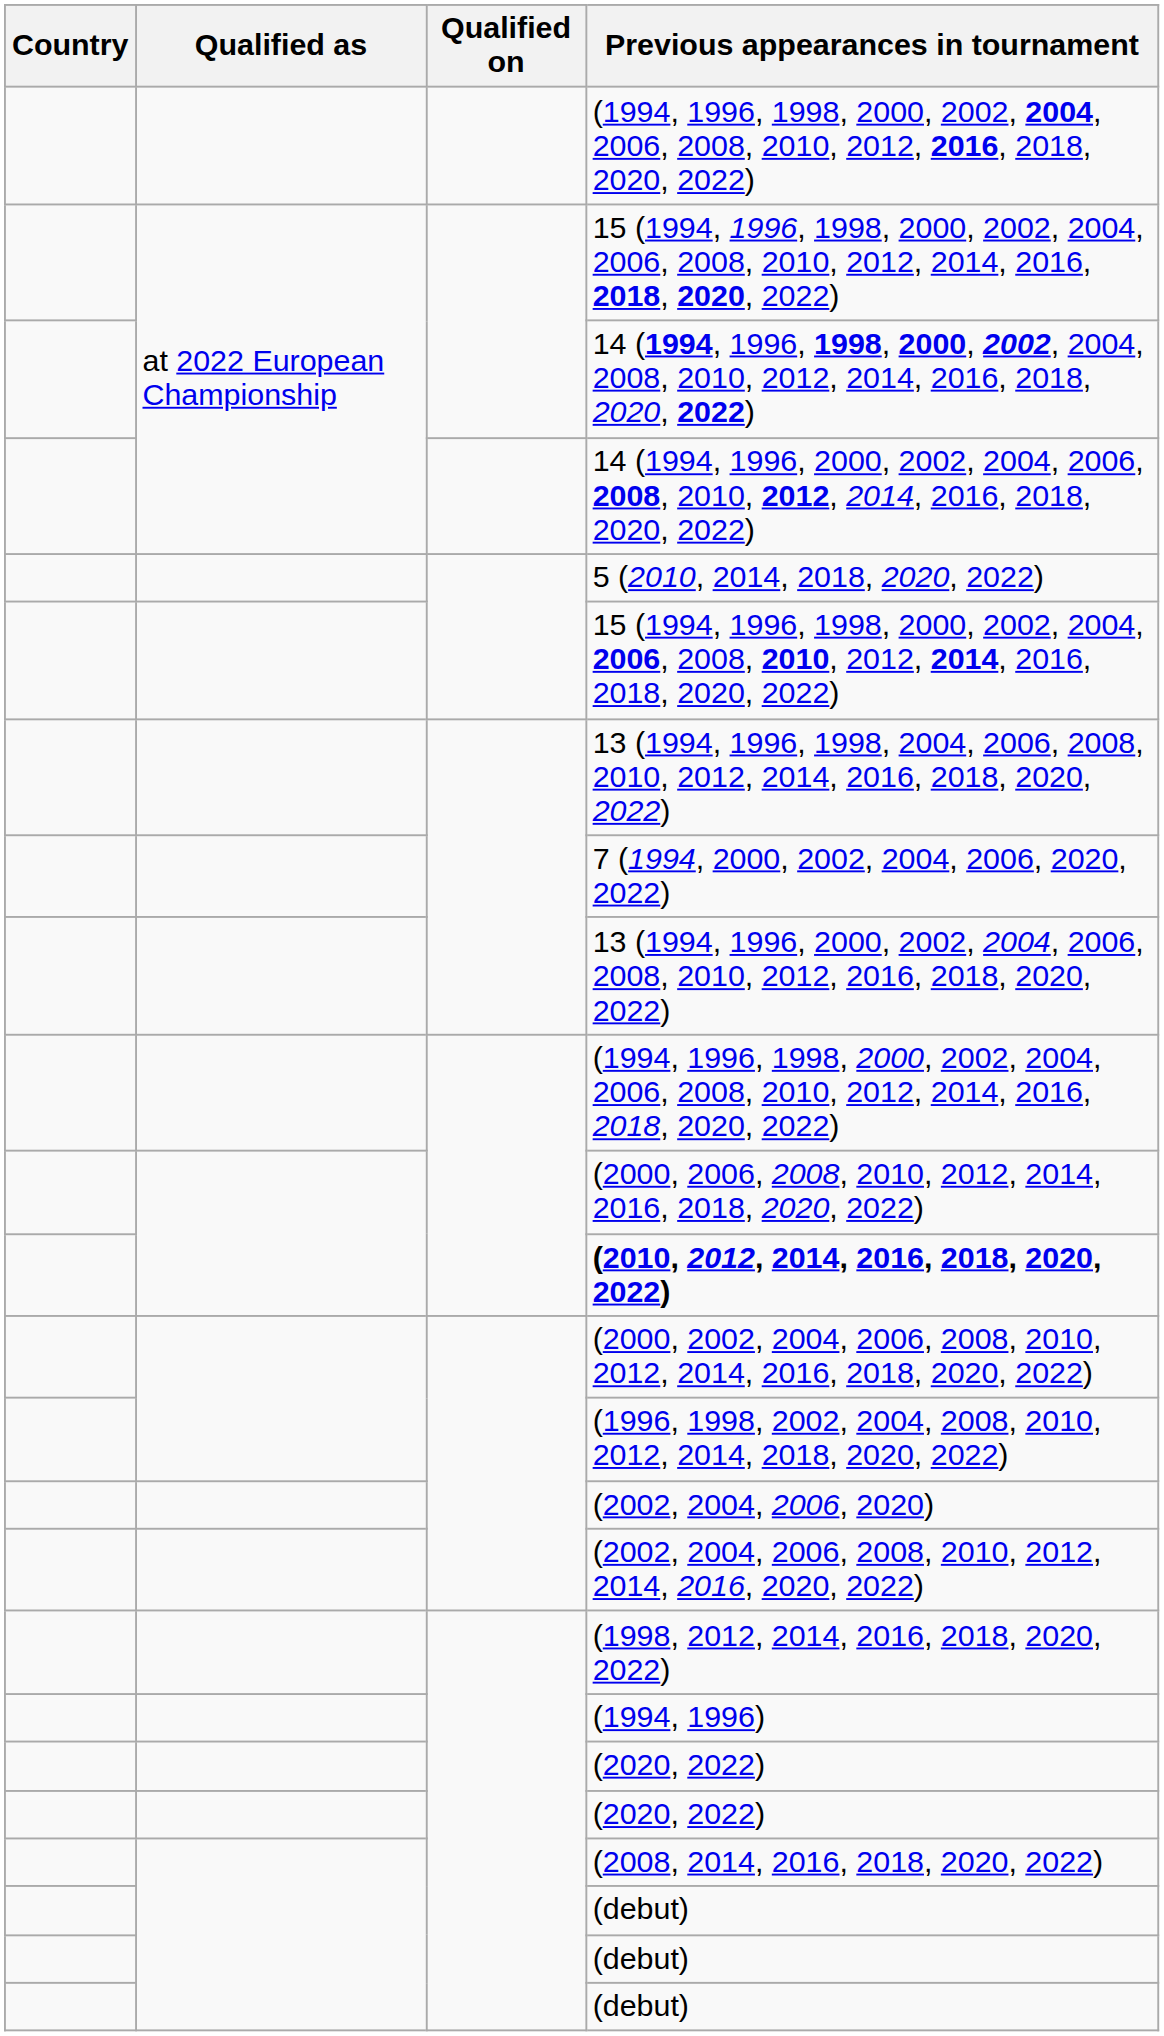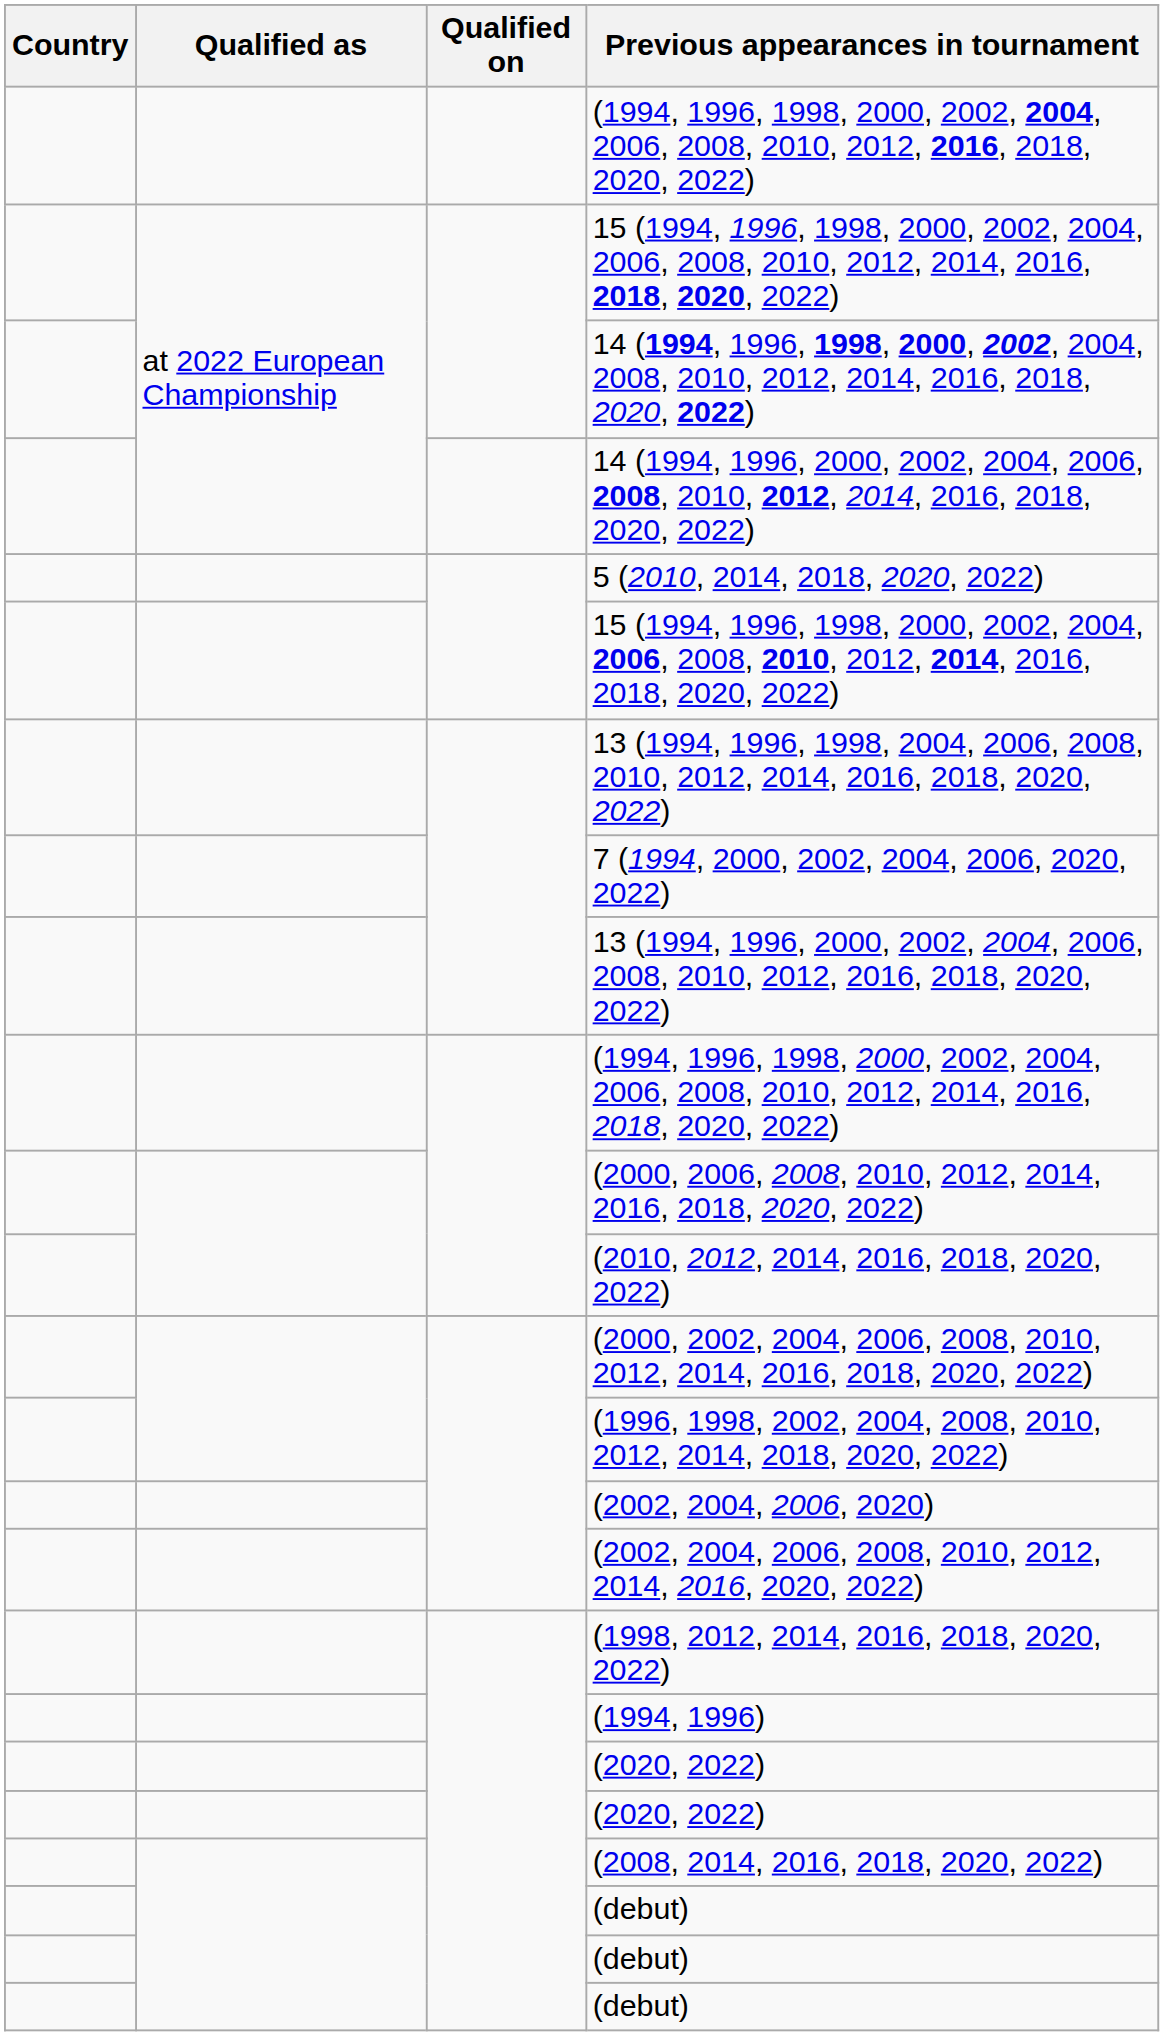(2010, 2012, 2014, 2016, 2018, 2020, 2022) | Previous appearances in tournament: bold -> normal
